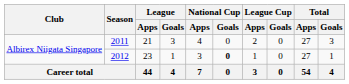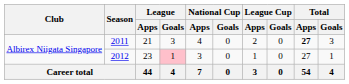2011 | Total / Apps: normal -> bold
2012 | League / Goals: no background -> pink background
2012 | National Cup / Goals: bold -> normal
